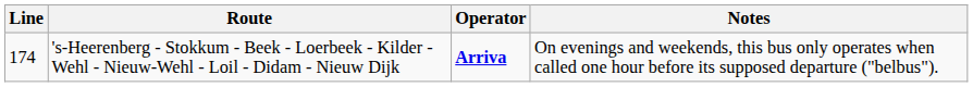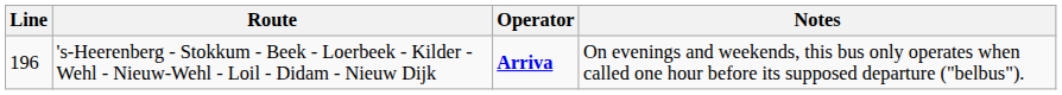row 2 | Line: 174 -> 196
